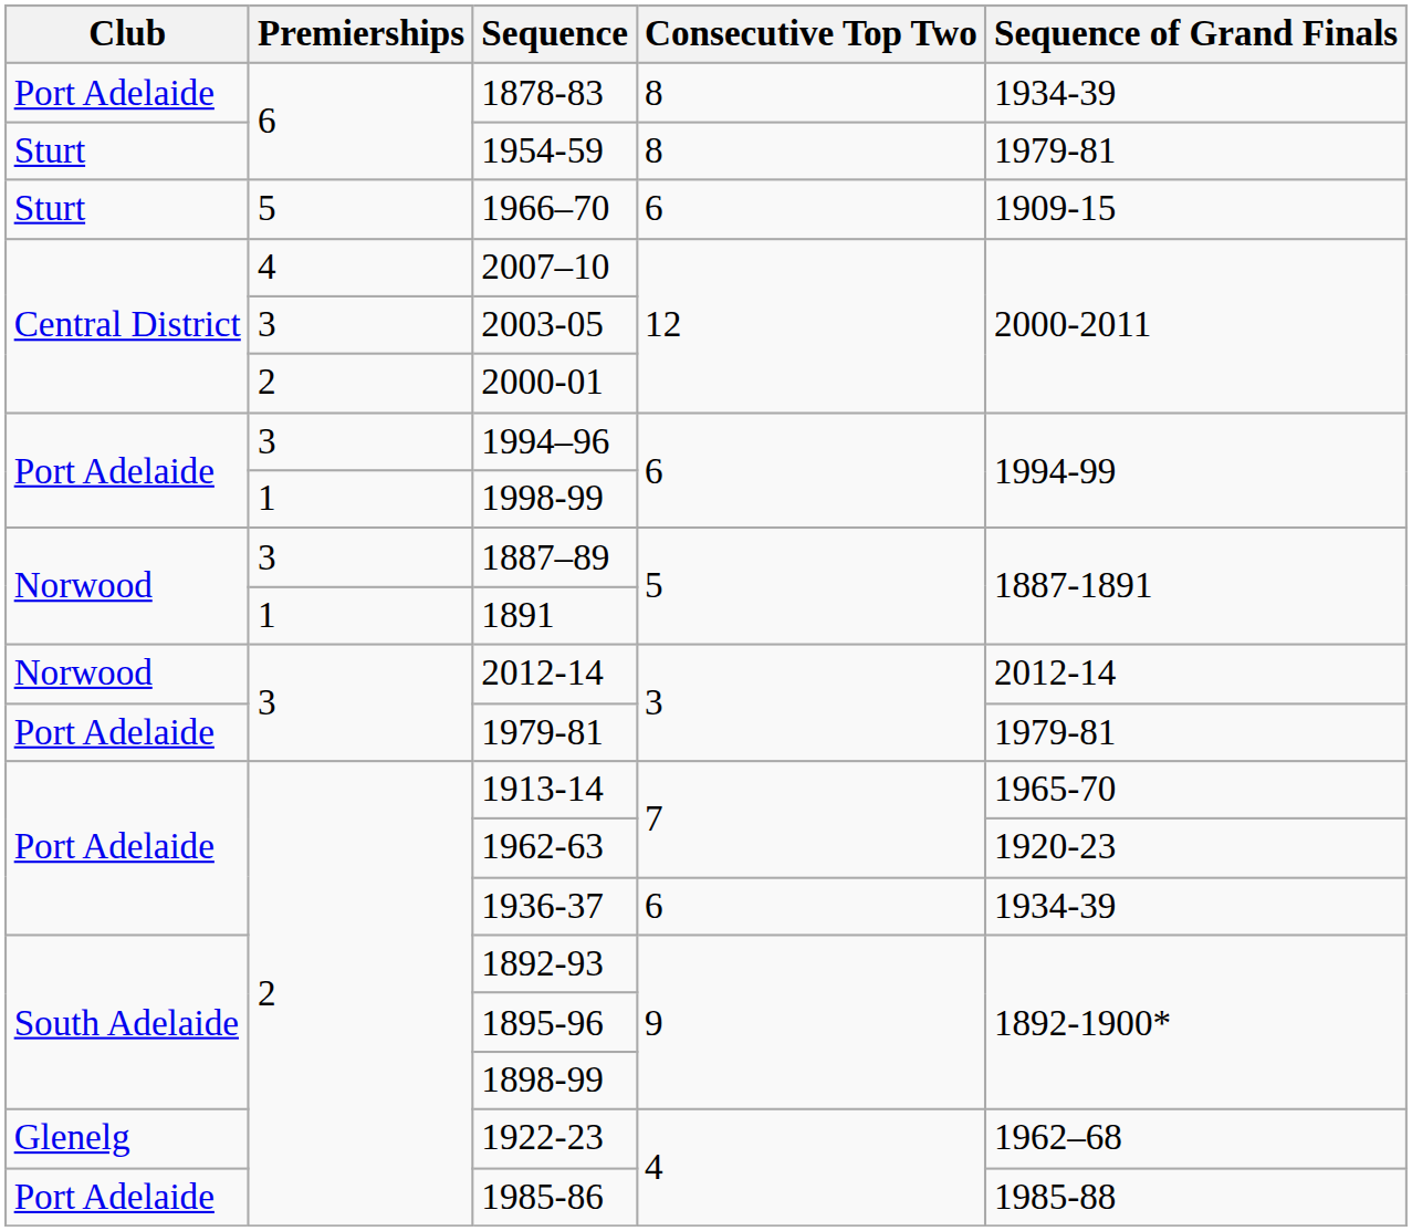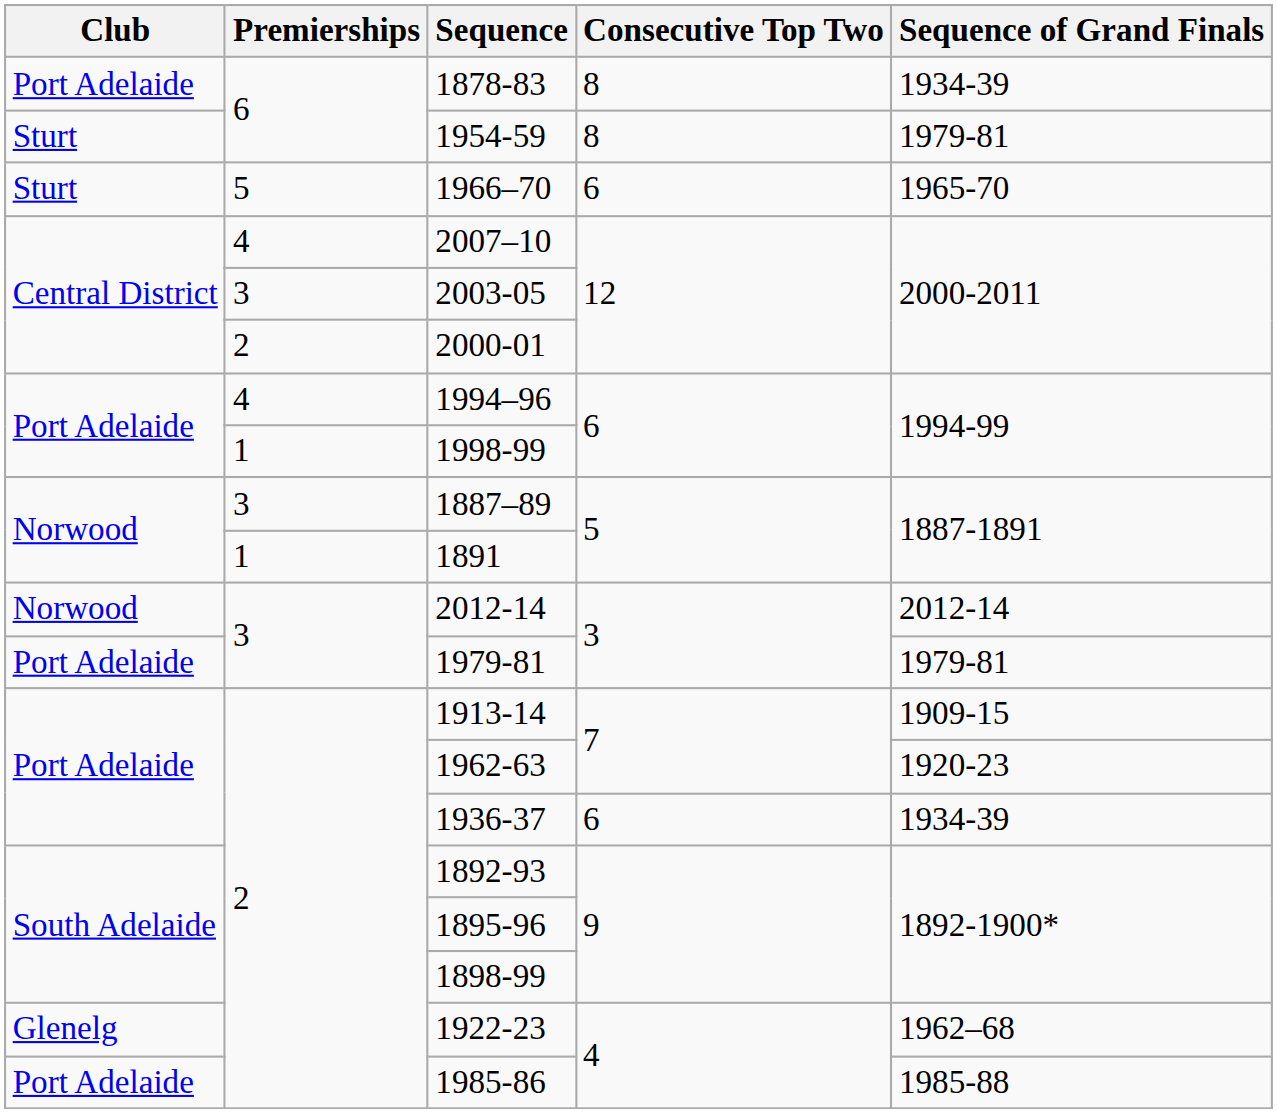1966–70 | Sequence of Grand Finals: 1909-15 -> 1965-70
1994–96 | Premierships: 3 -> 4
1913-14 | Sequence of Grand Finals: 1965-70 -> 1909-15
